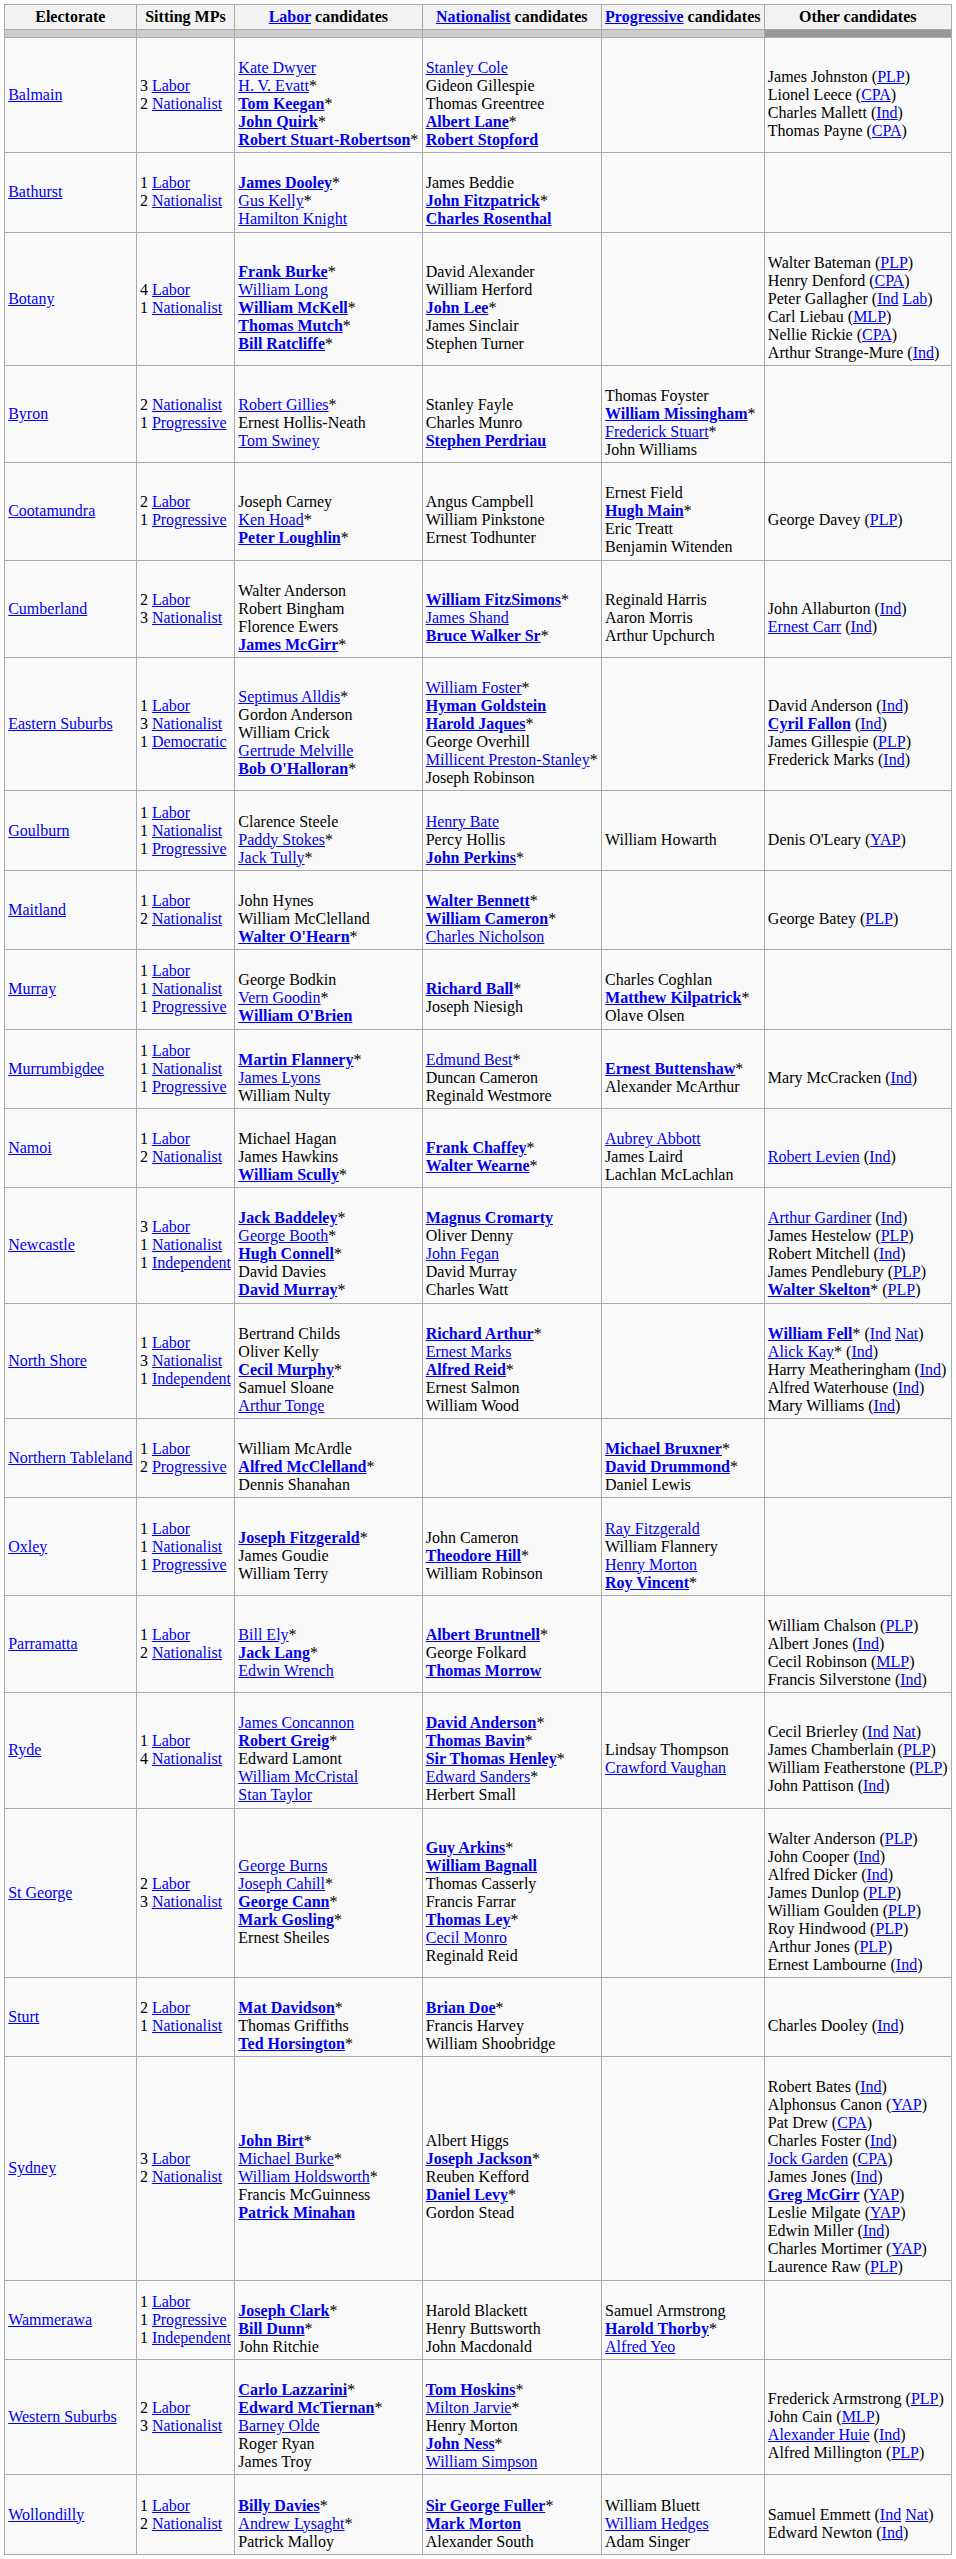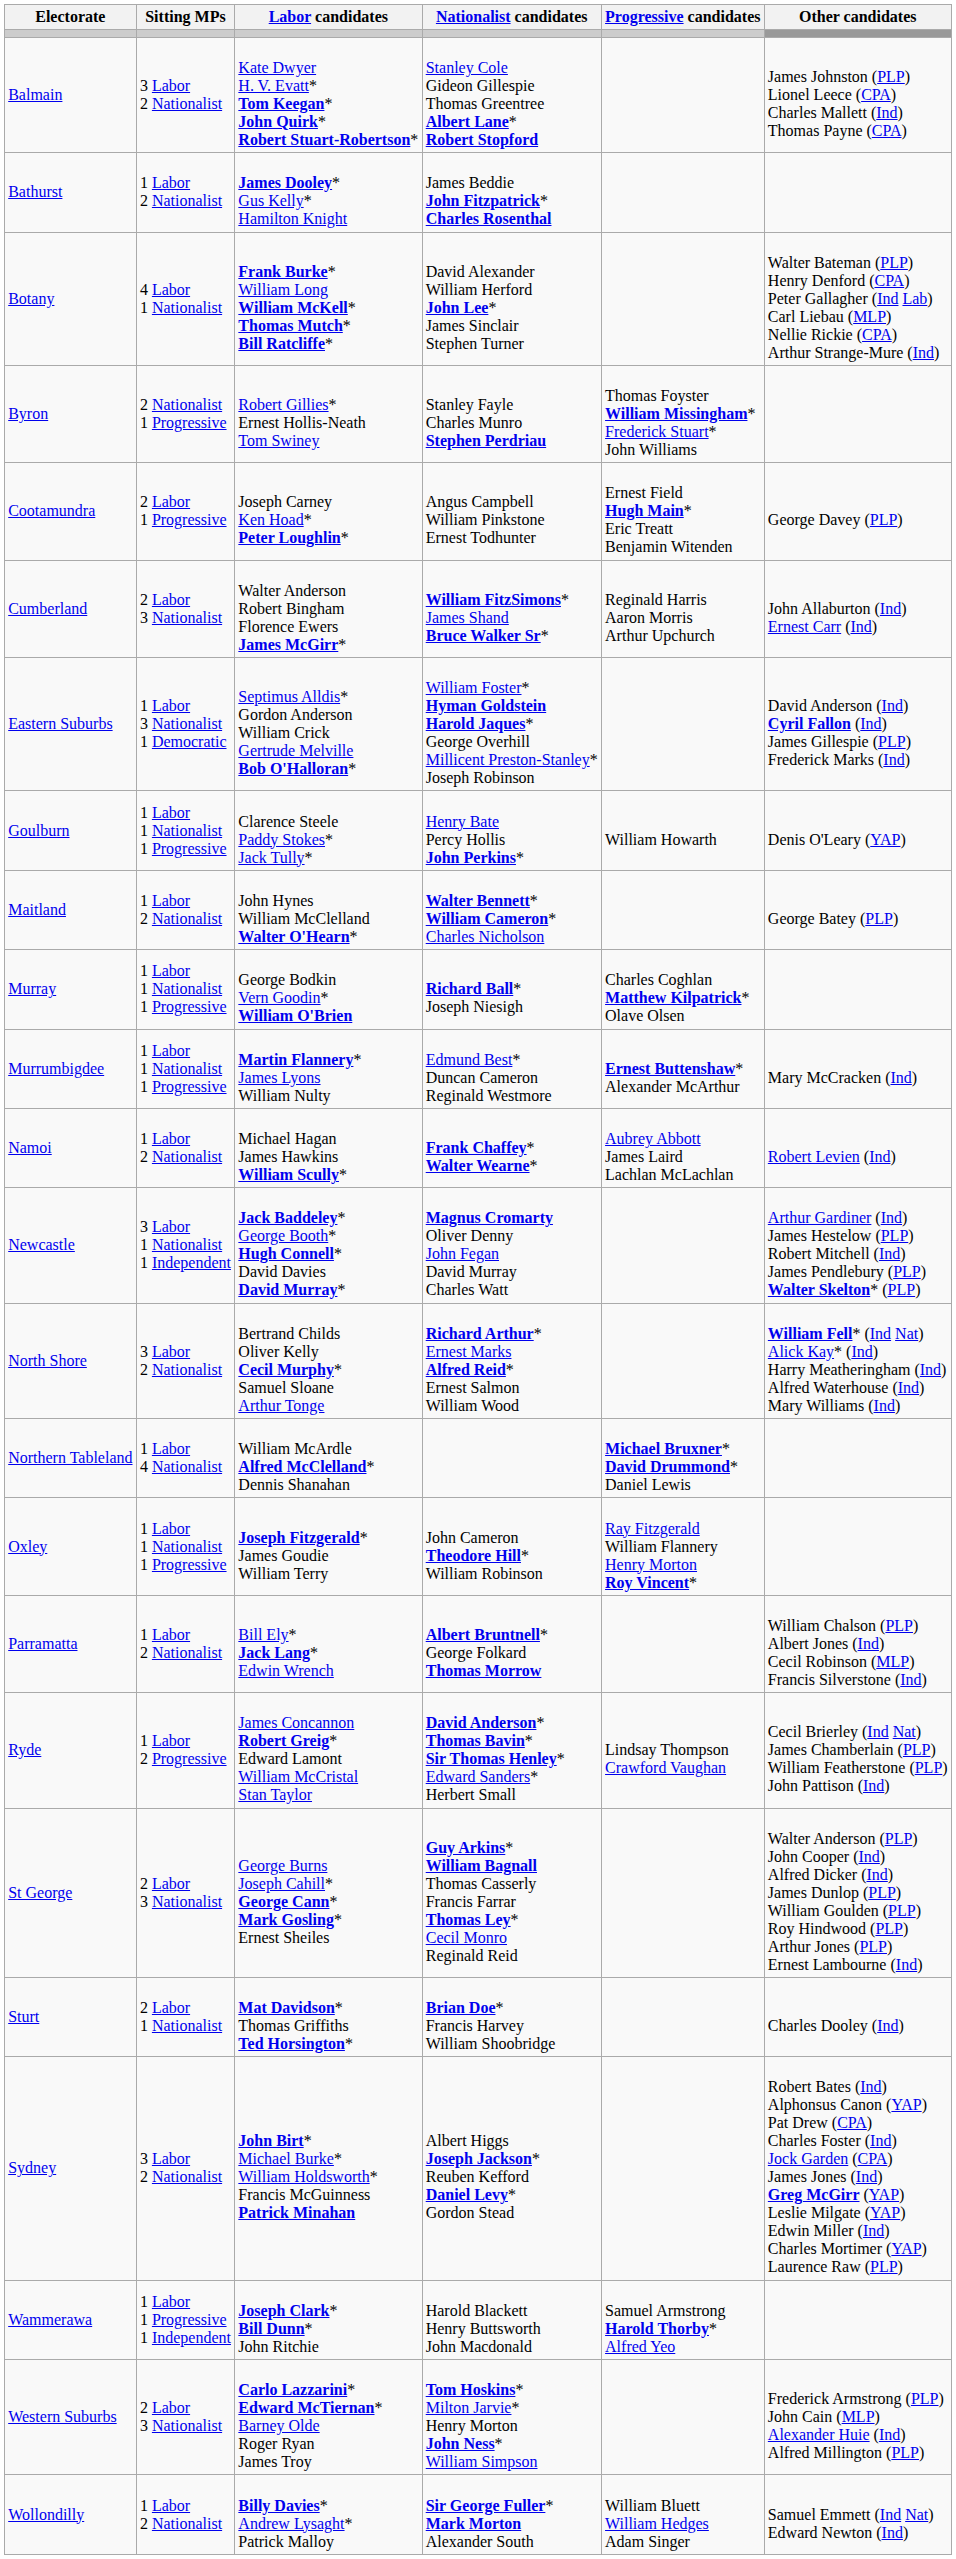North Shore | Sitting MPs: 1 Labor 3 Nationalist 1 Independent -> 3 Labor 2 Nationalist
Northern Tableland | Sitting MPs: 1 Labor 2 Progressive -> 1 Labor 4 Nationalist
Ryde | Sitting MPs: 1 Labor 4 Nationalist -> 1 Labor 2 Progressive
